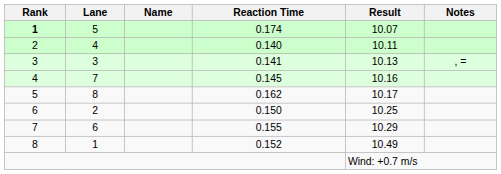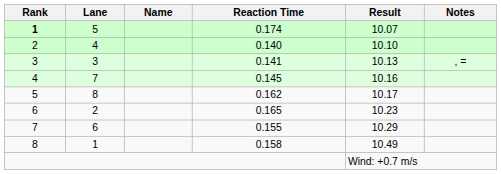row 3 | Result: 10.11 -> 10.10
row 7 | Reaction Time: 0.150 -> 0.165
row 7 | Result: 10.25 -> 10.23
row 9 | Reaction Time: 0.152 -> 0.158
